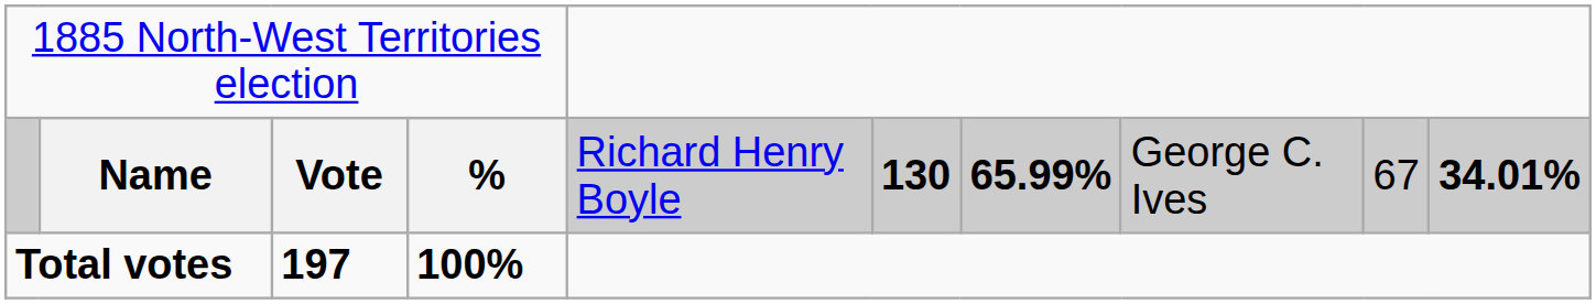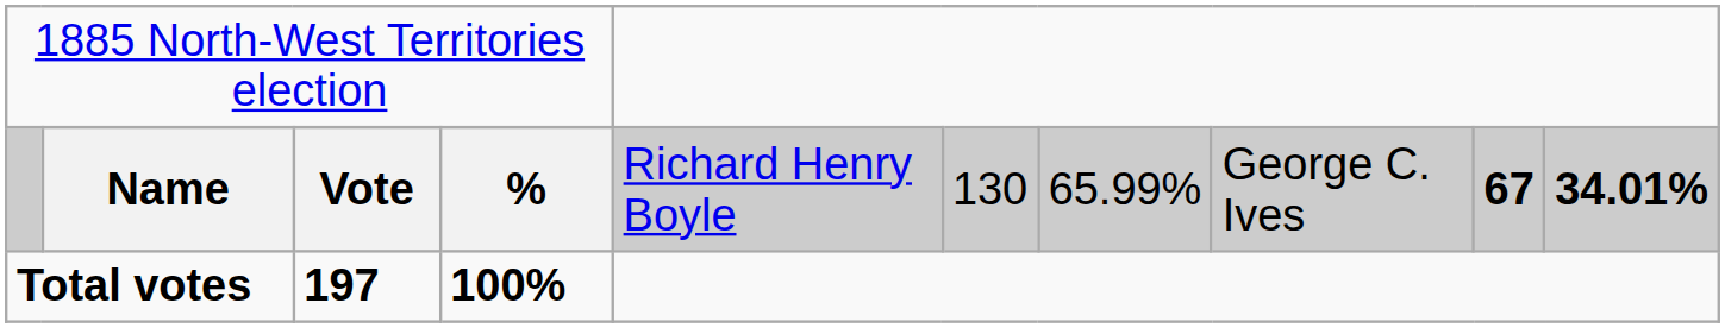row 2 | column 6: bold -> normal
row 2 | column 7: bold -> normal
row 2 | column 9: normal -> bold
